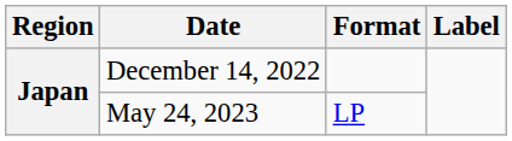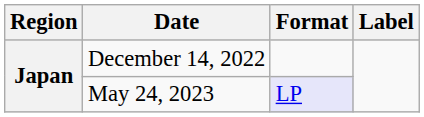May 24, 2023 | Format: no background -> lavender background
